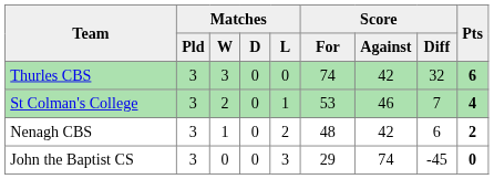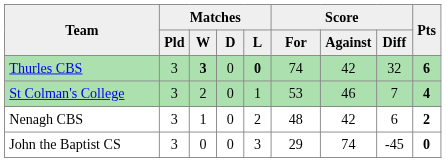Thurles CBS | Matches / W: normal -> bold
Thurles CBS | Matches / L: normal -> bold
